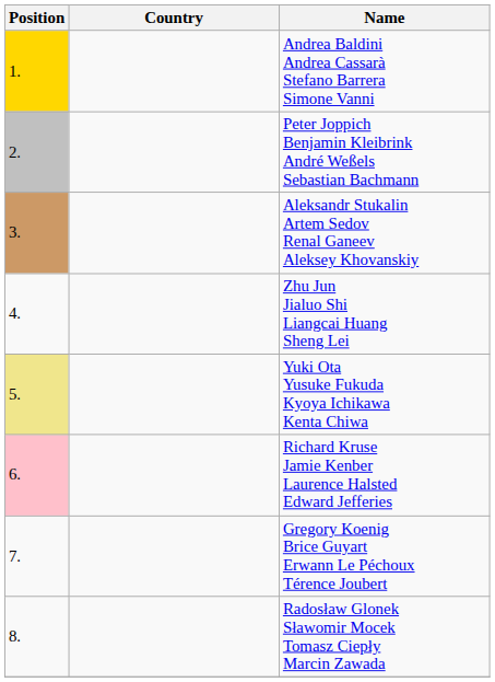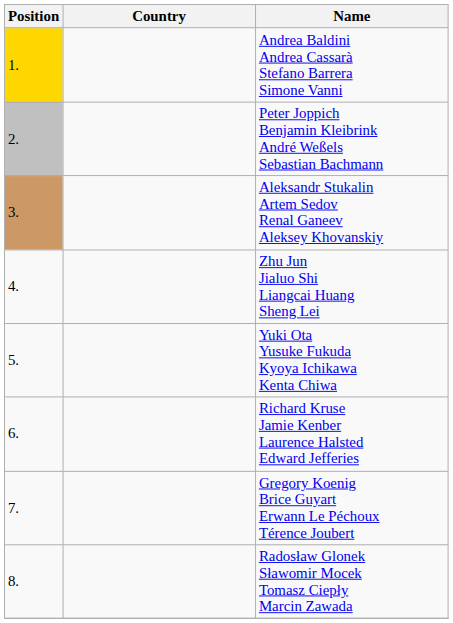Yuki Ota Yusuke Fukuda Kyoya Ichikawa Kenta Chiwa | Position: khaki background -> no background
Richard Kruse Jamie Kenber Laurence Halsted Edward Jefferies | Position: pink background -> no background
